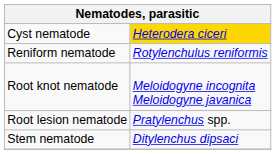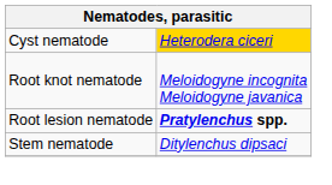- row: Reniform nematode | Rotylenchulus reniformis
Root lesion nematode | column 2: normal -> bold
